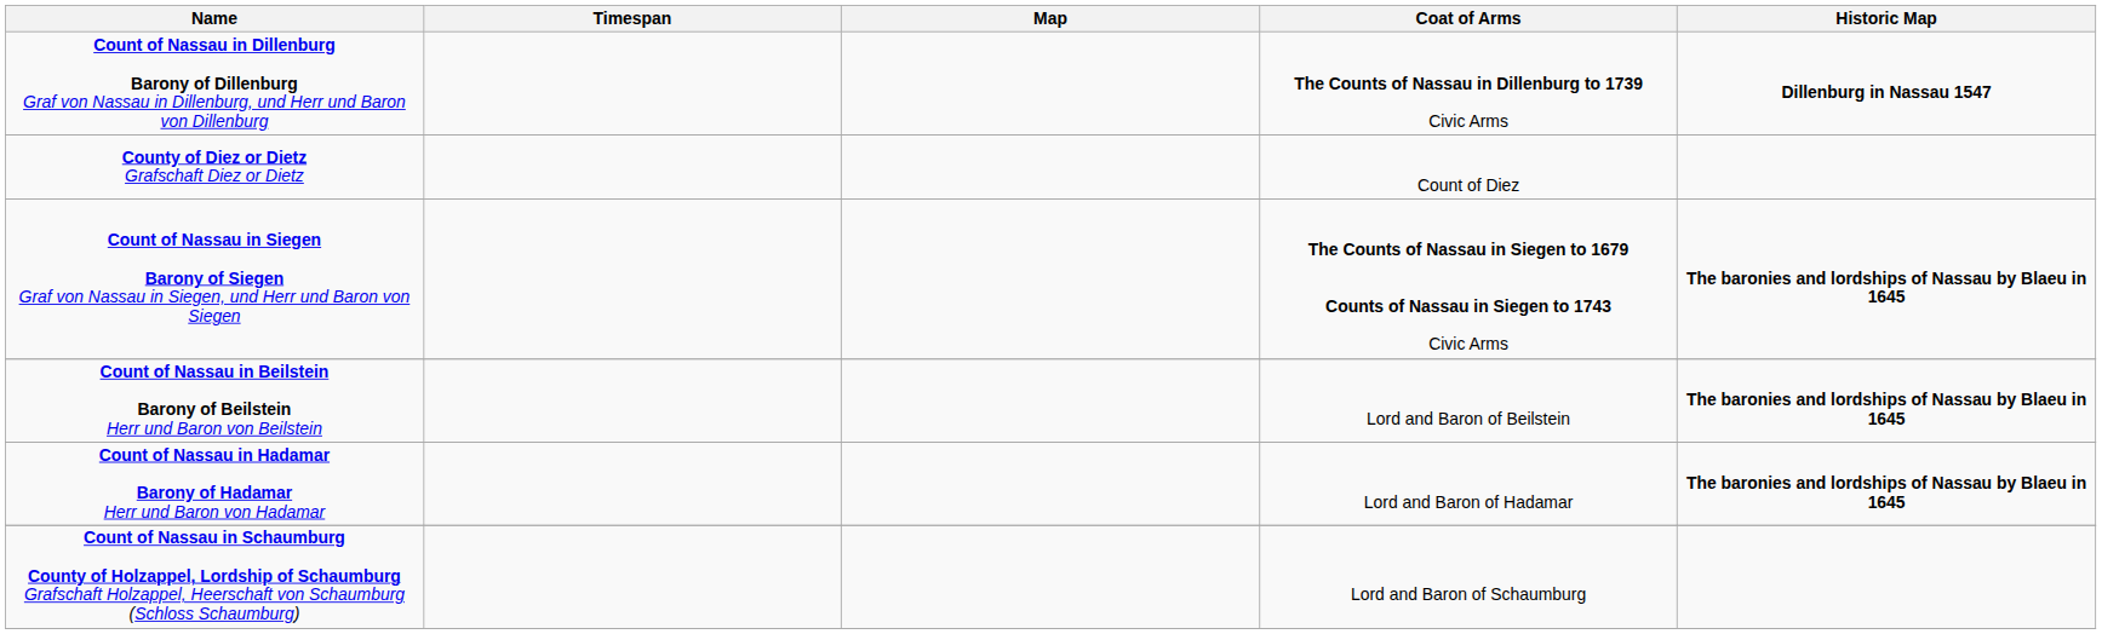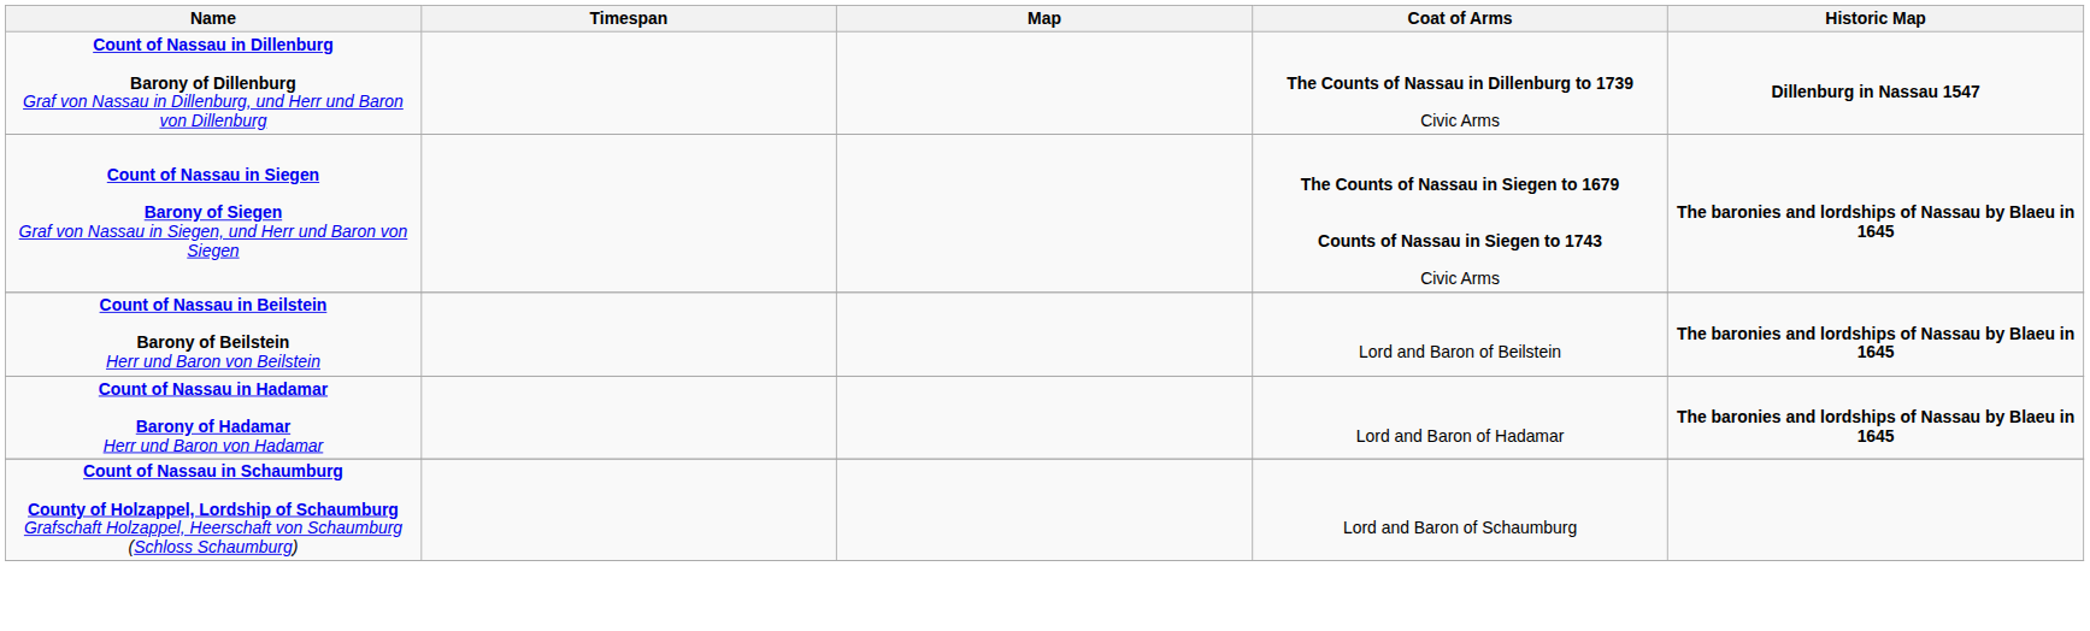- row: County of Diez or Dietz Grafschaft Diez or Dietz | Count of Diez
